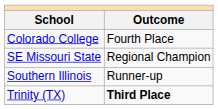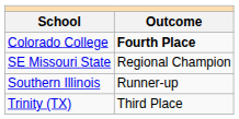Colorado College | Outcome: normal -> bold
Trinity (TX) | Outcome: bold -> normal
